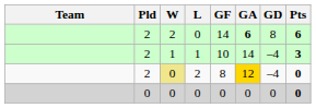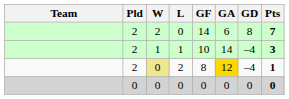row 2 | GA: bold -> normal
row 2 | Pts: 6 -> 7
row 4 | Pts: 0 -> 1
